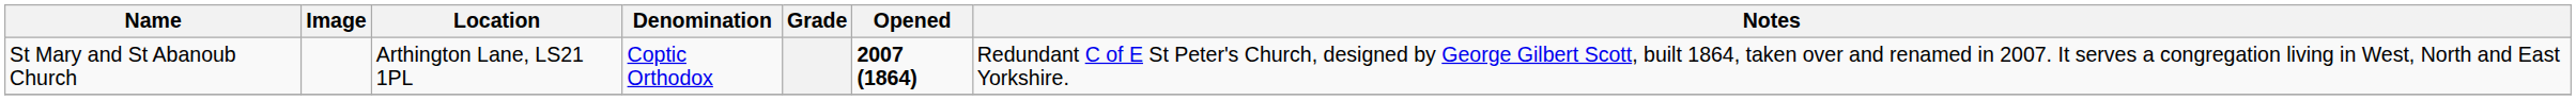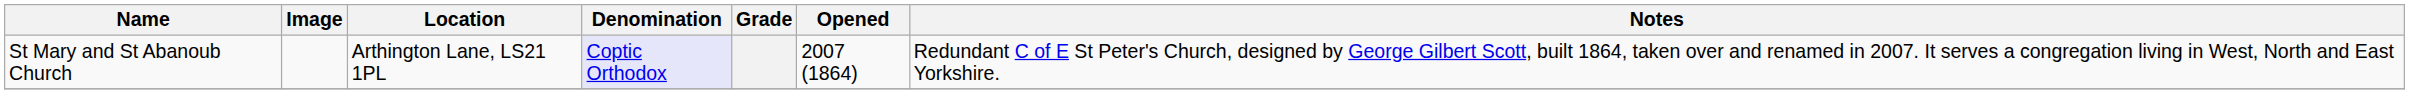St Mary and St Abanoub Church | Denomination: no background -> lavender background
St Mary and St Abanoub Church | Opened: bold -> normal
